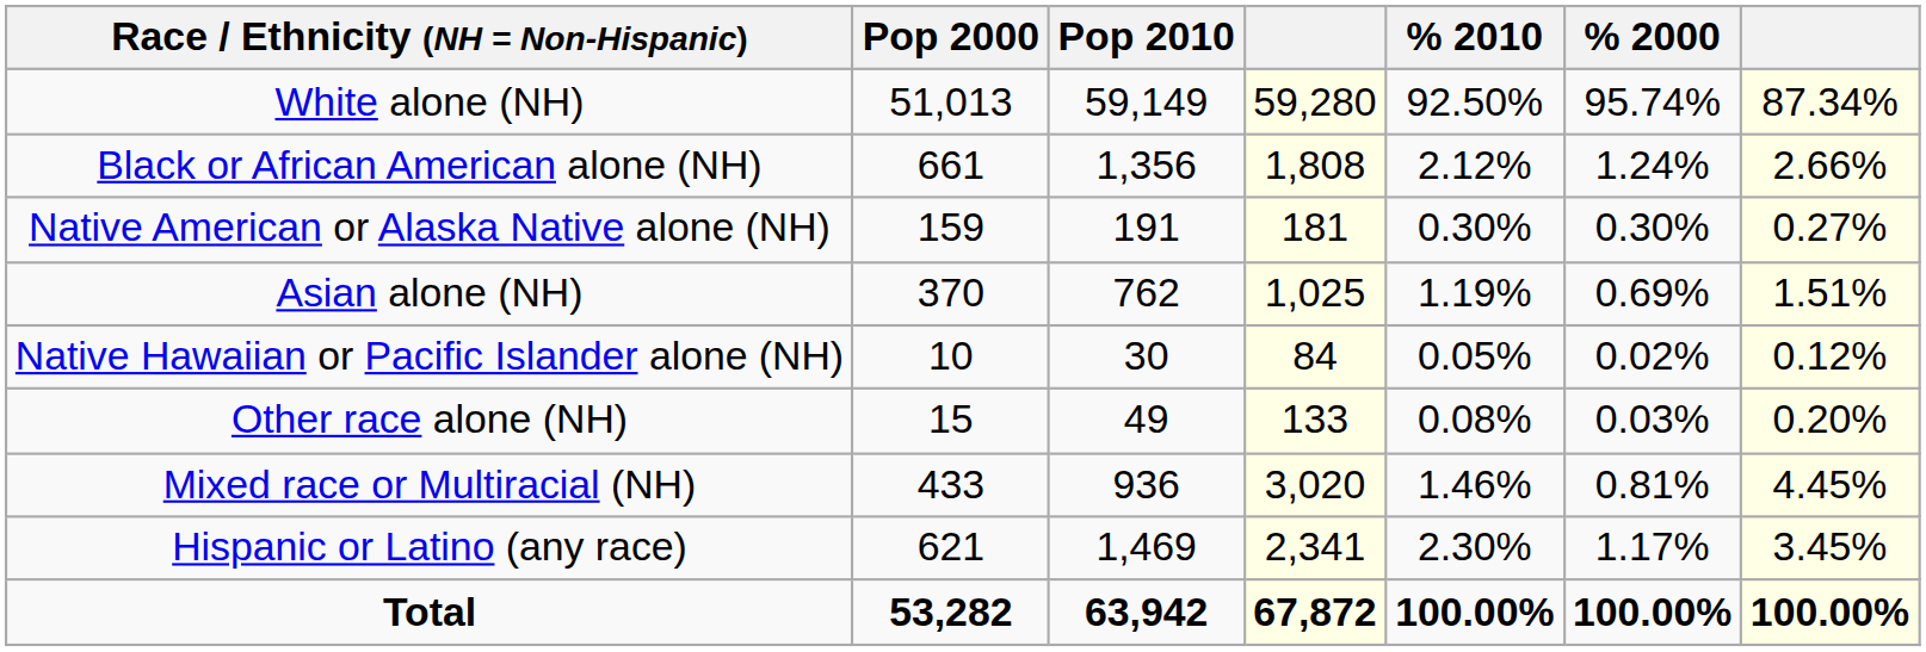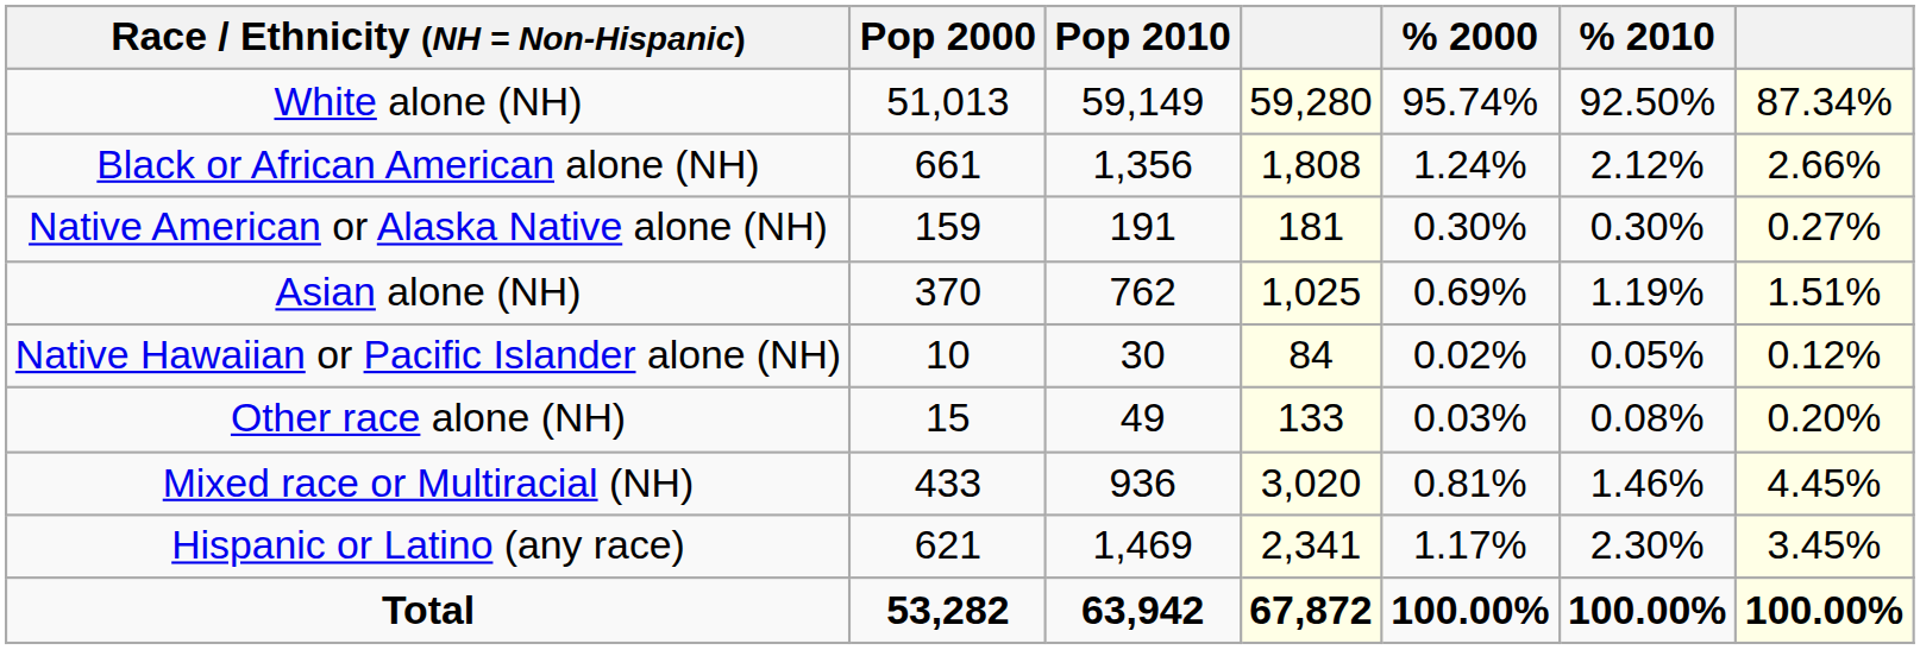columns swapped: % 2000 <-> % 2010
